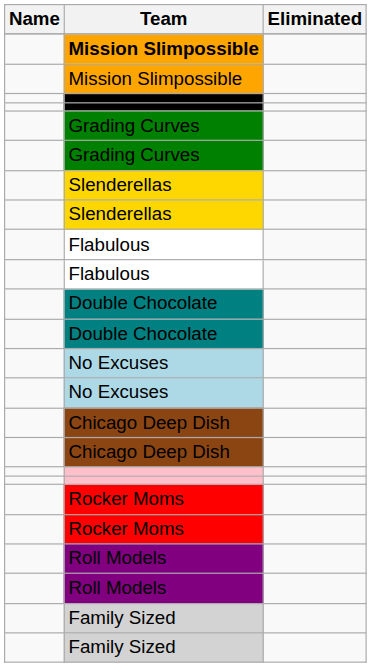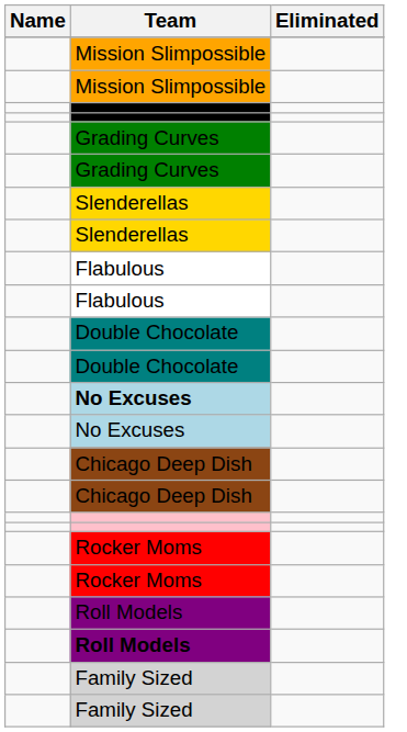row 2 | Team: bold -> normal
row 14 | Team: normal -> bold
row 23 | Team: normal -> bold
